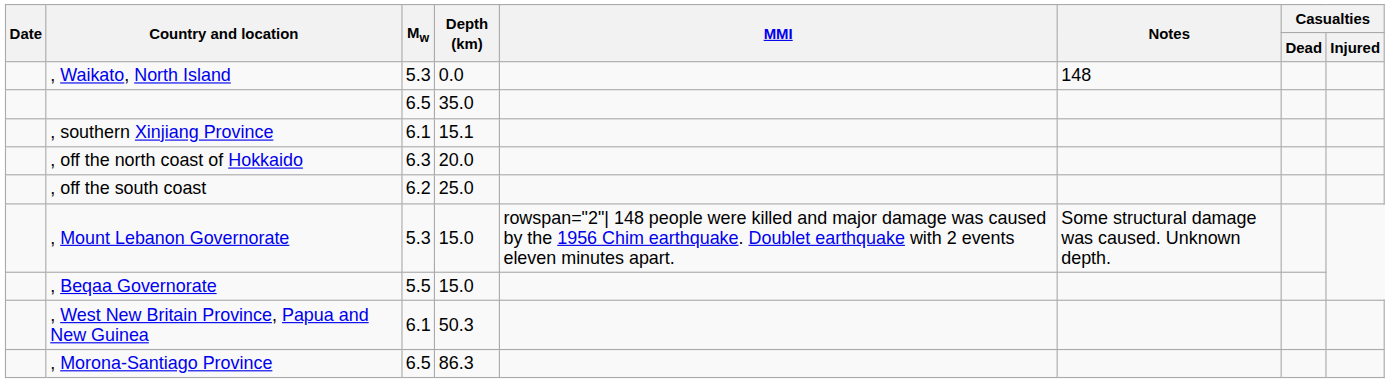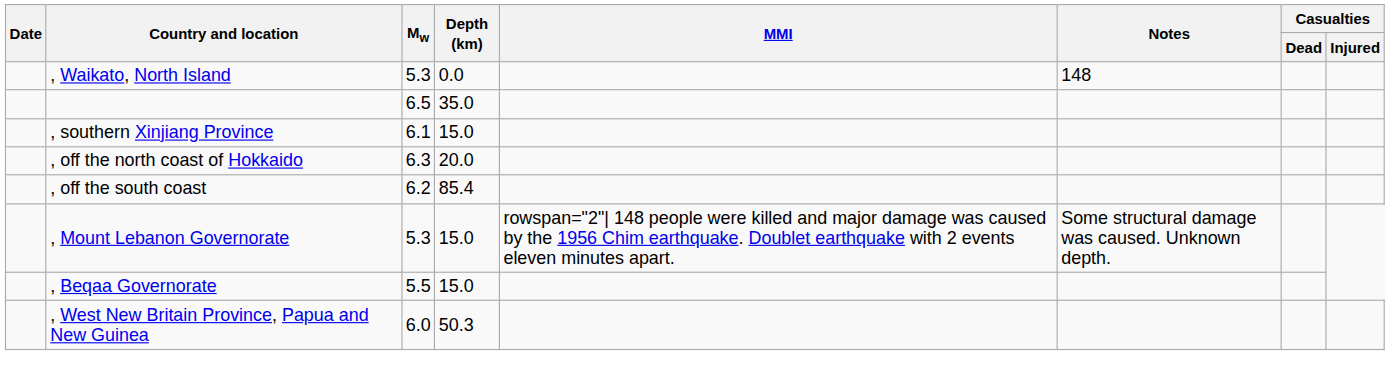, southern Xinjiang Province | Depth (km): 15.1 -> 15.0
, off the south coast | Depth (km): 25.0 -> 85.4
, West New Britain Province, Papua and New Guinea | Mw: 6.1 -> 6.0
- row: , Morona-Santiago Province | 6.5 | 86.3
